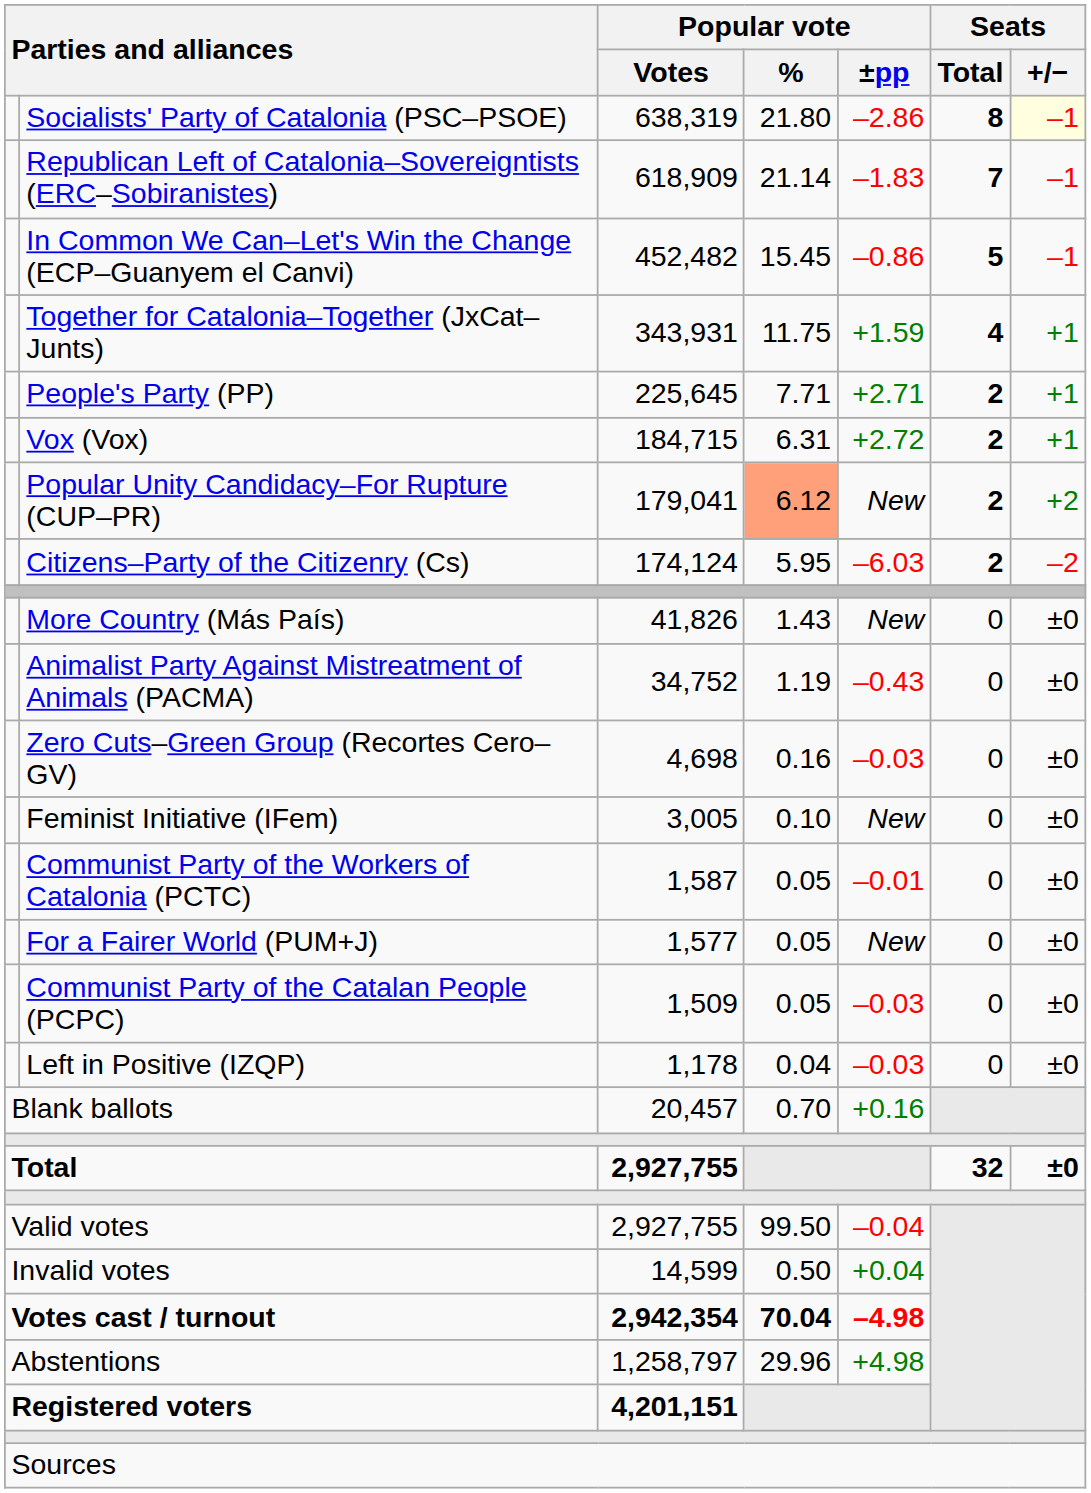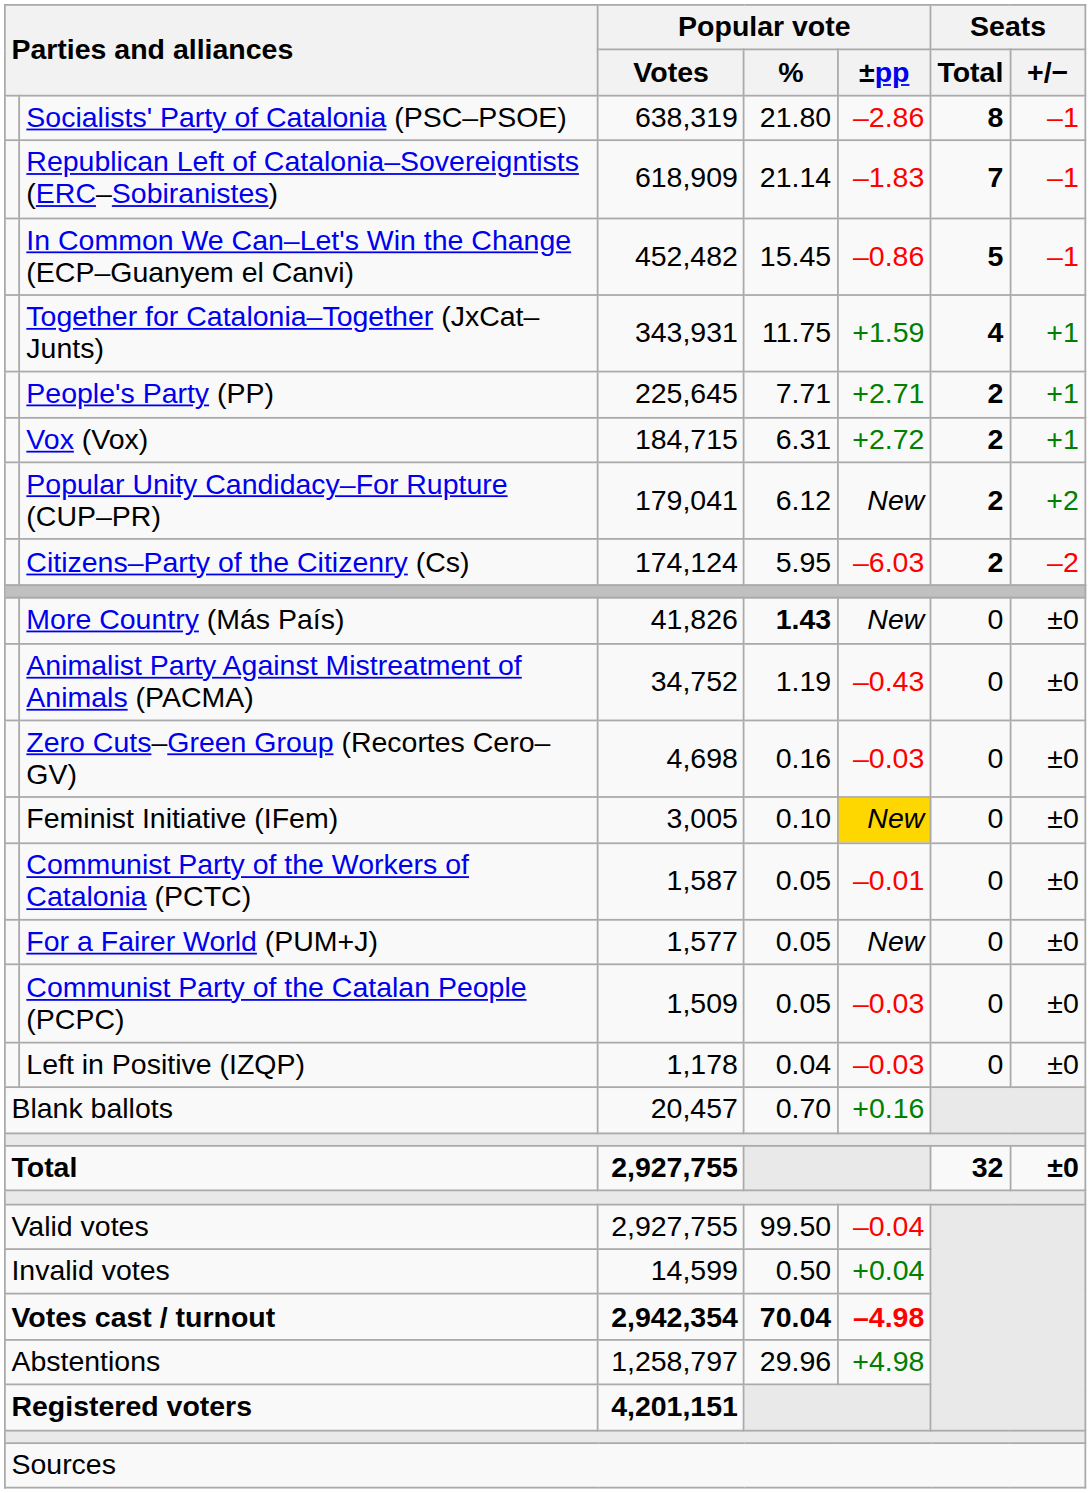Socialists' Party of Catalonia (PSC–PSOE) | Seats / +/−: lightyellow background -> no background
Popular Unity Candidacy–For Rupture (CUP–PR) | Popular vote / %: lightsalmon background -> no background
More Country (Más País) | Popular vote / %: normal -> bold
Feminist Initiative (IFem) | Popular vote / ±pp: no background -> gold background
